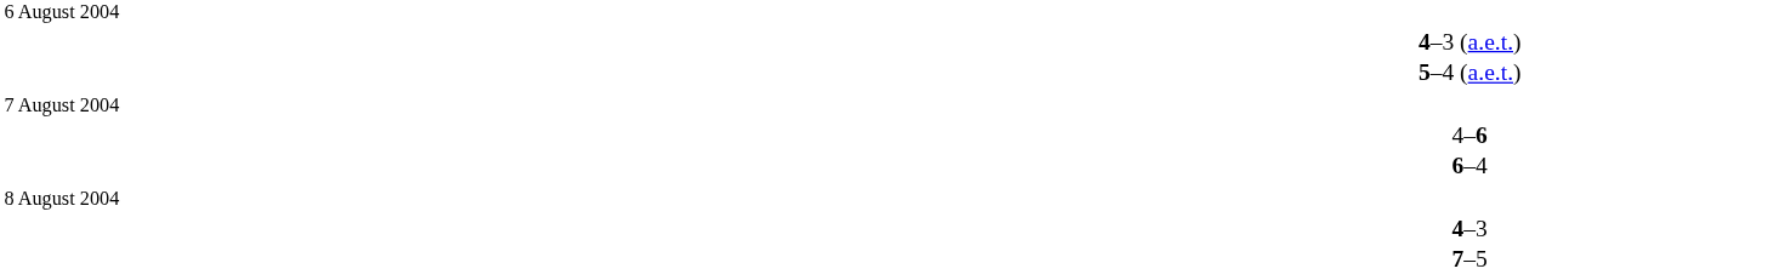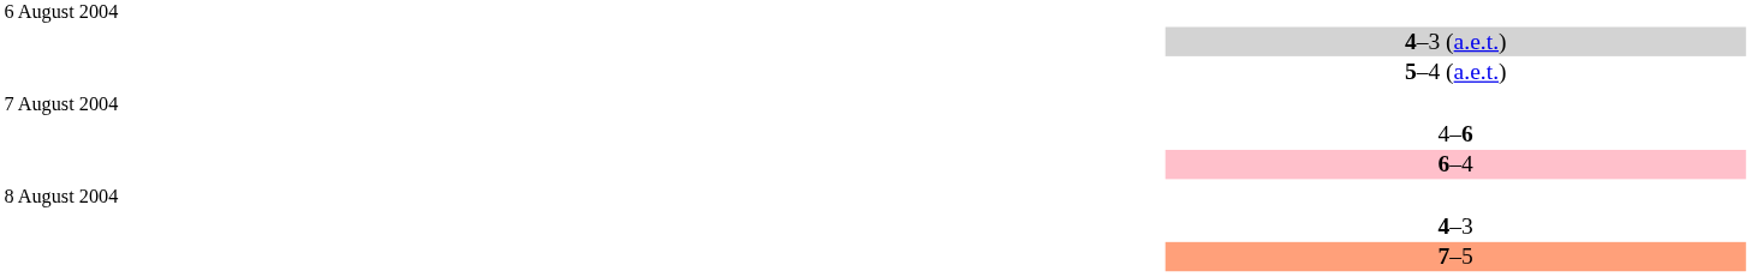4–3 (a.e.t.) | column 2: no background -> lightgrey background
6–4 | column 2: no background -> pink background
7–5 | column 2: no background -> lightsalmon background
